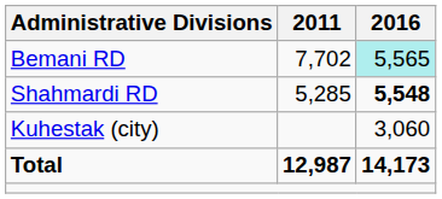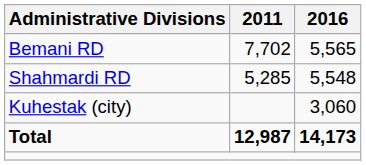Bemani RD | 2016: paleturquoise background -> no background
Shahmardi RD | 2016: bold -> normal
